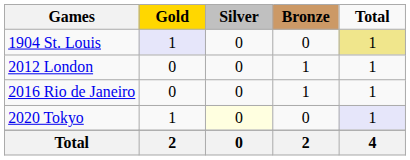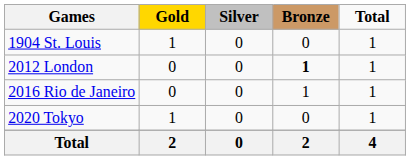1904 St. Louis | Gold: lavender background -> no background
1904 St. Louis | Total: khaki background -> no background
2012 London | Bronze: normal -> bold
2020 Tokyo | Silver: lightyellow background -> no background
2020 Tokyo | Total: lavender background -> no background
